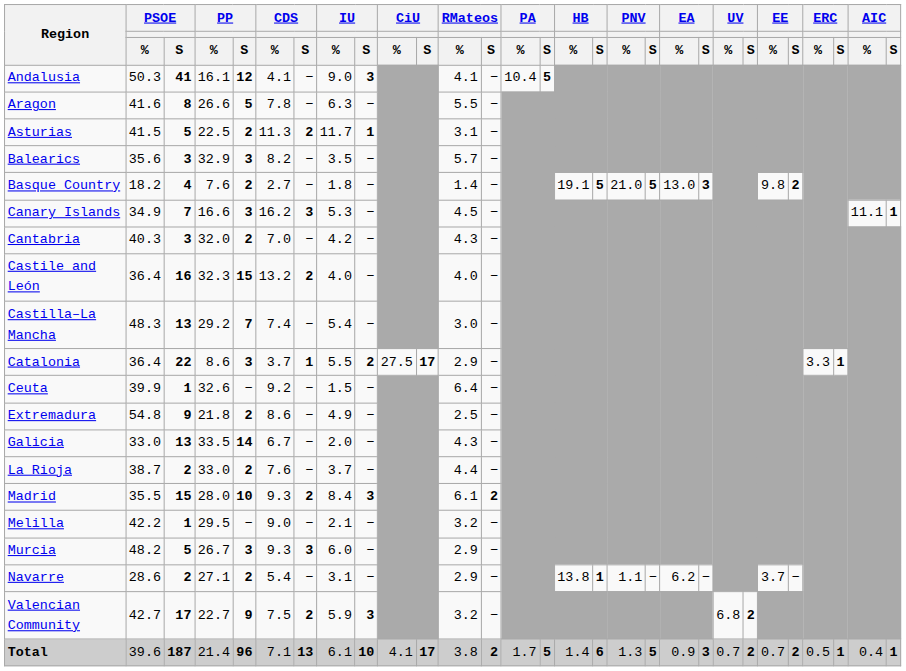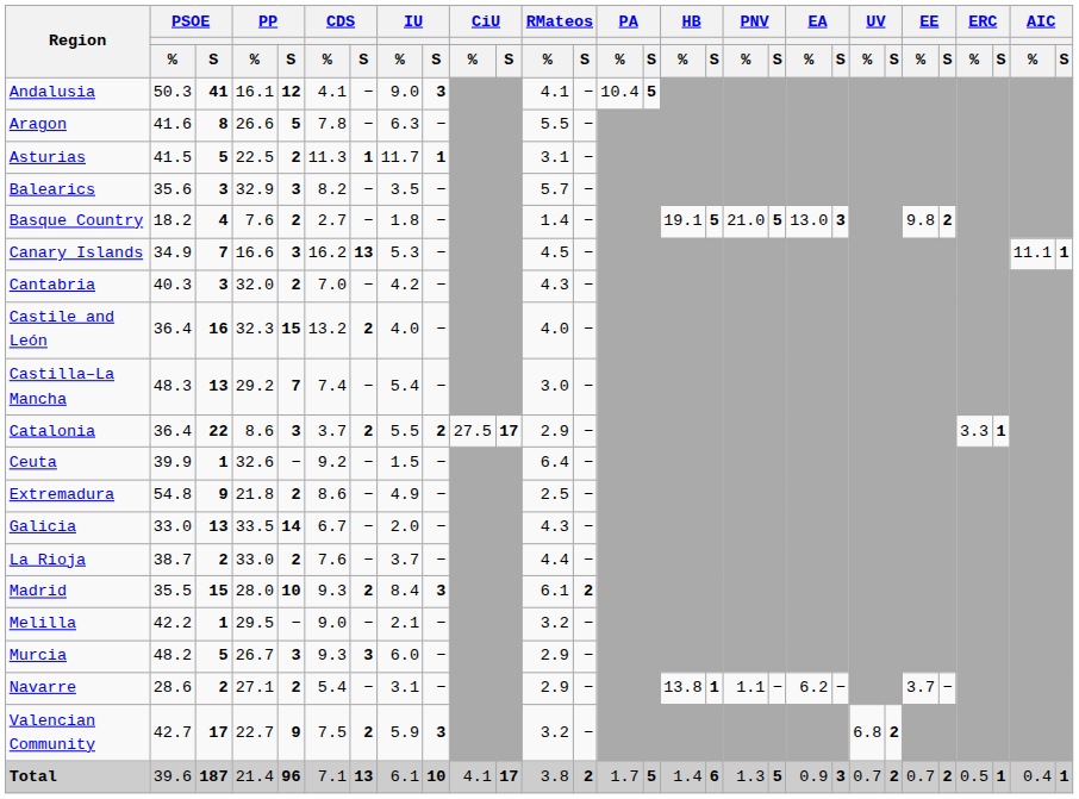Asturias | CDS / S: 2 -> 1
Canary Islands | CDS / S: 3 -> 13
Catalonia | CDS / S: 1 -> 2
